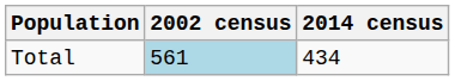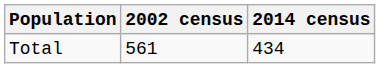row 2 | 2002 census: lightblue background -> no background
